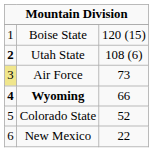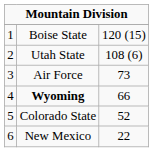Utah State | column 1: bold -> normal
Air Force | column 1: khaki background -> no background
Wyoming | column 1: bold -> normal
